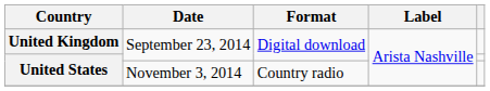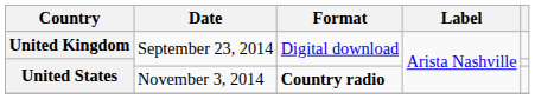United States / November 3, 2014 | Format: normal -> bold
